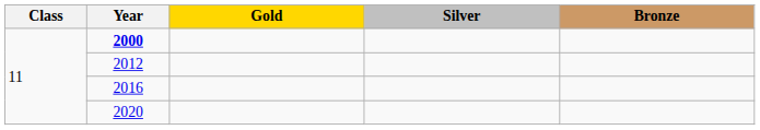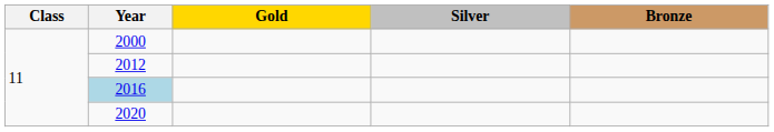2000 | Year: bold -> normal
2016 | Year: no background -> lightblue background
